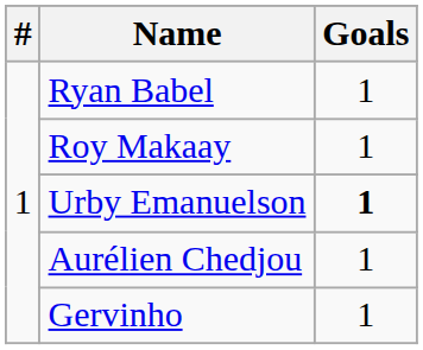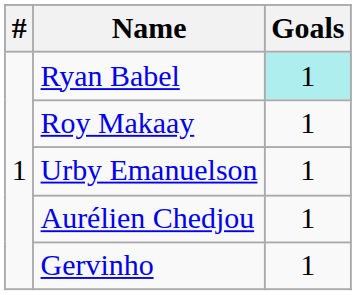Ryan Babel | Goals: no background -> paleturquoise background
Urby Emanuelson | Goals: bold -> normal
